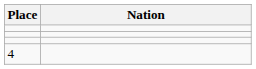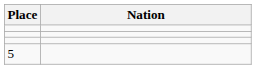row 5 | Place: 4 -> 5
